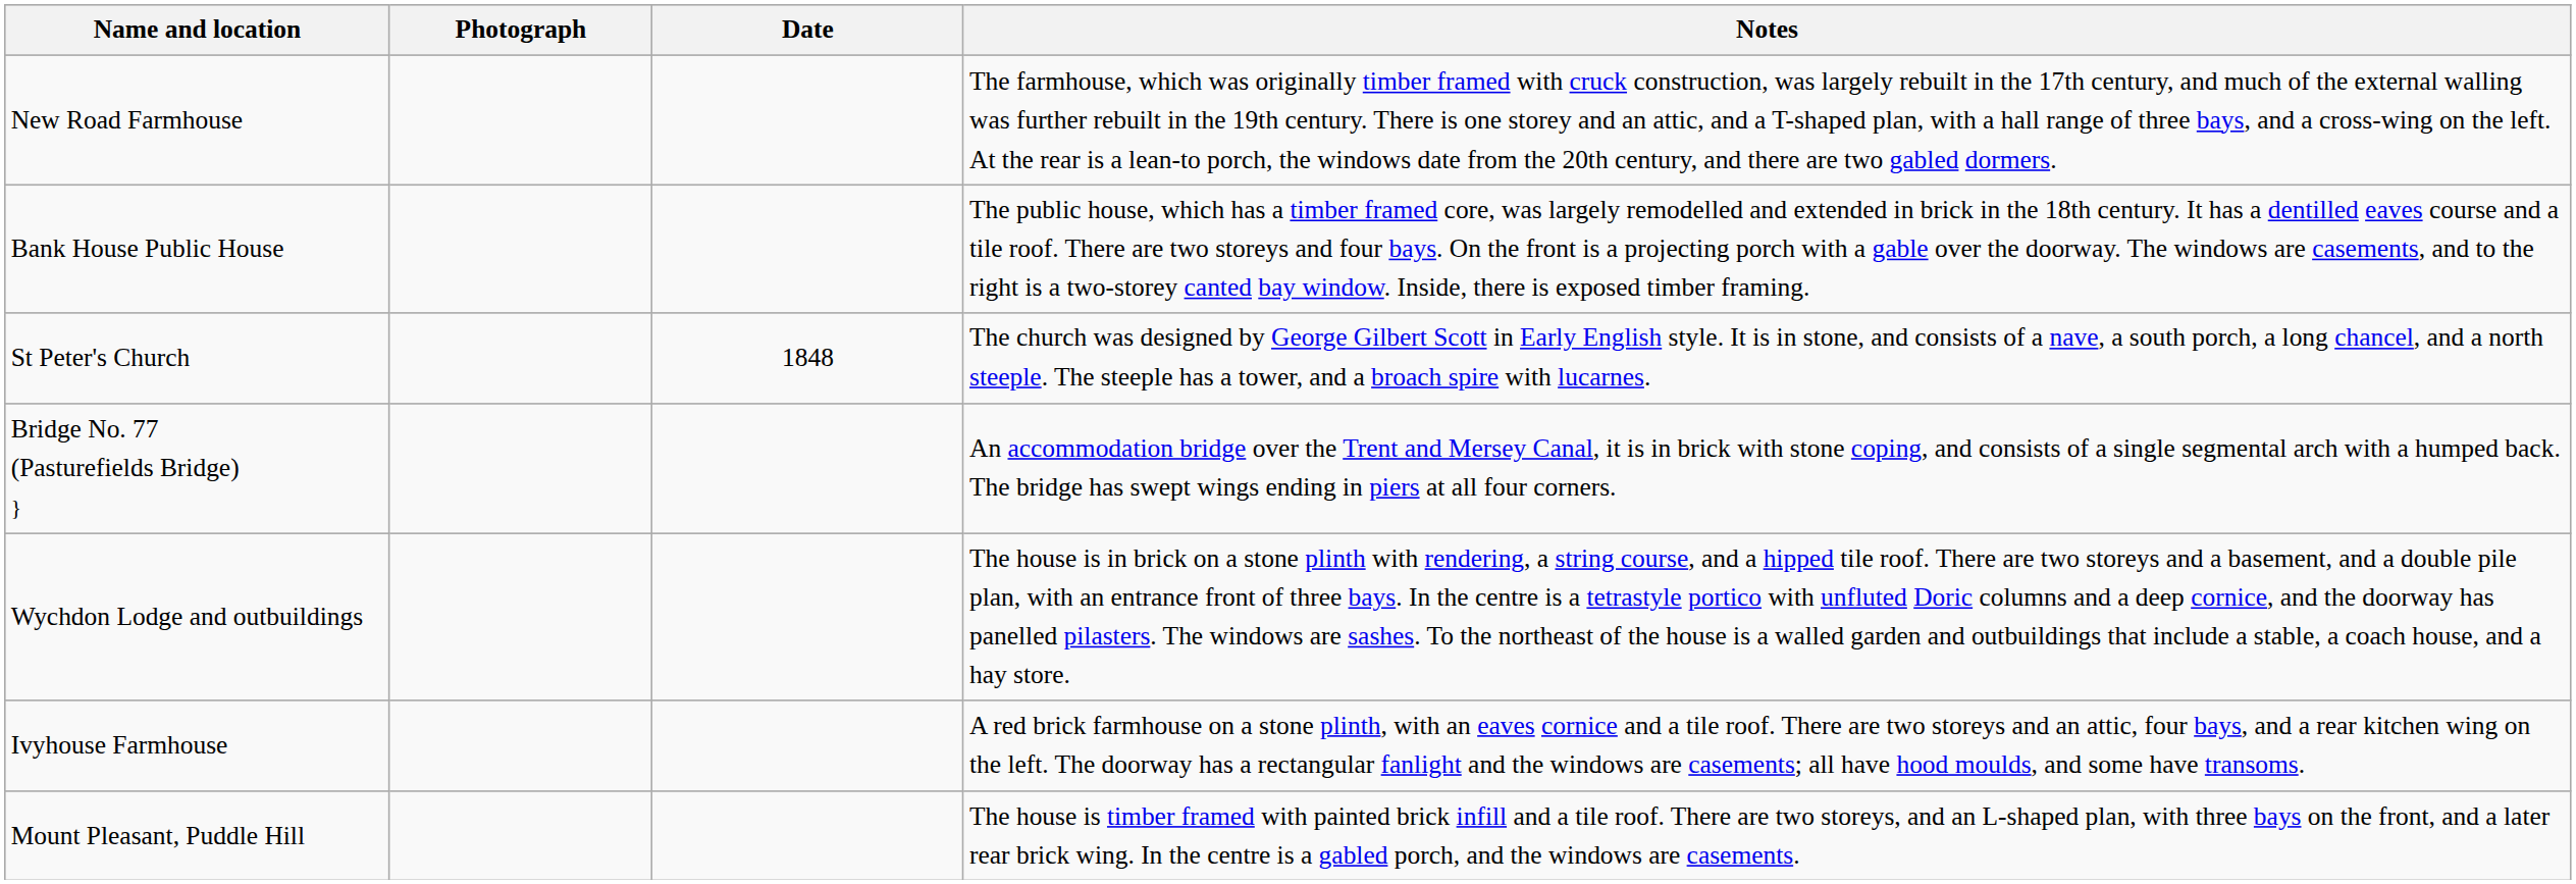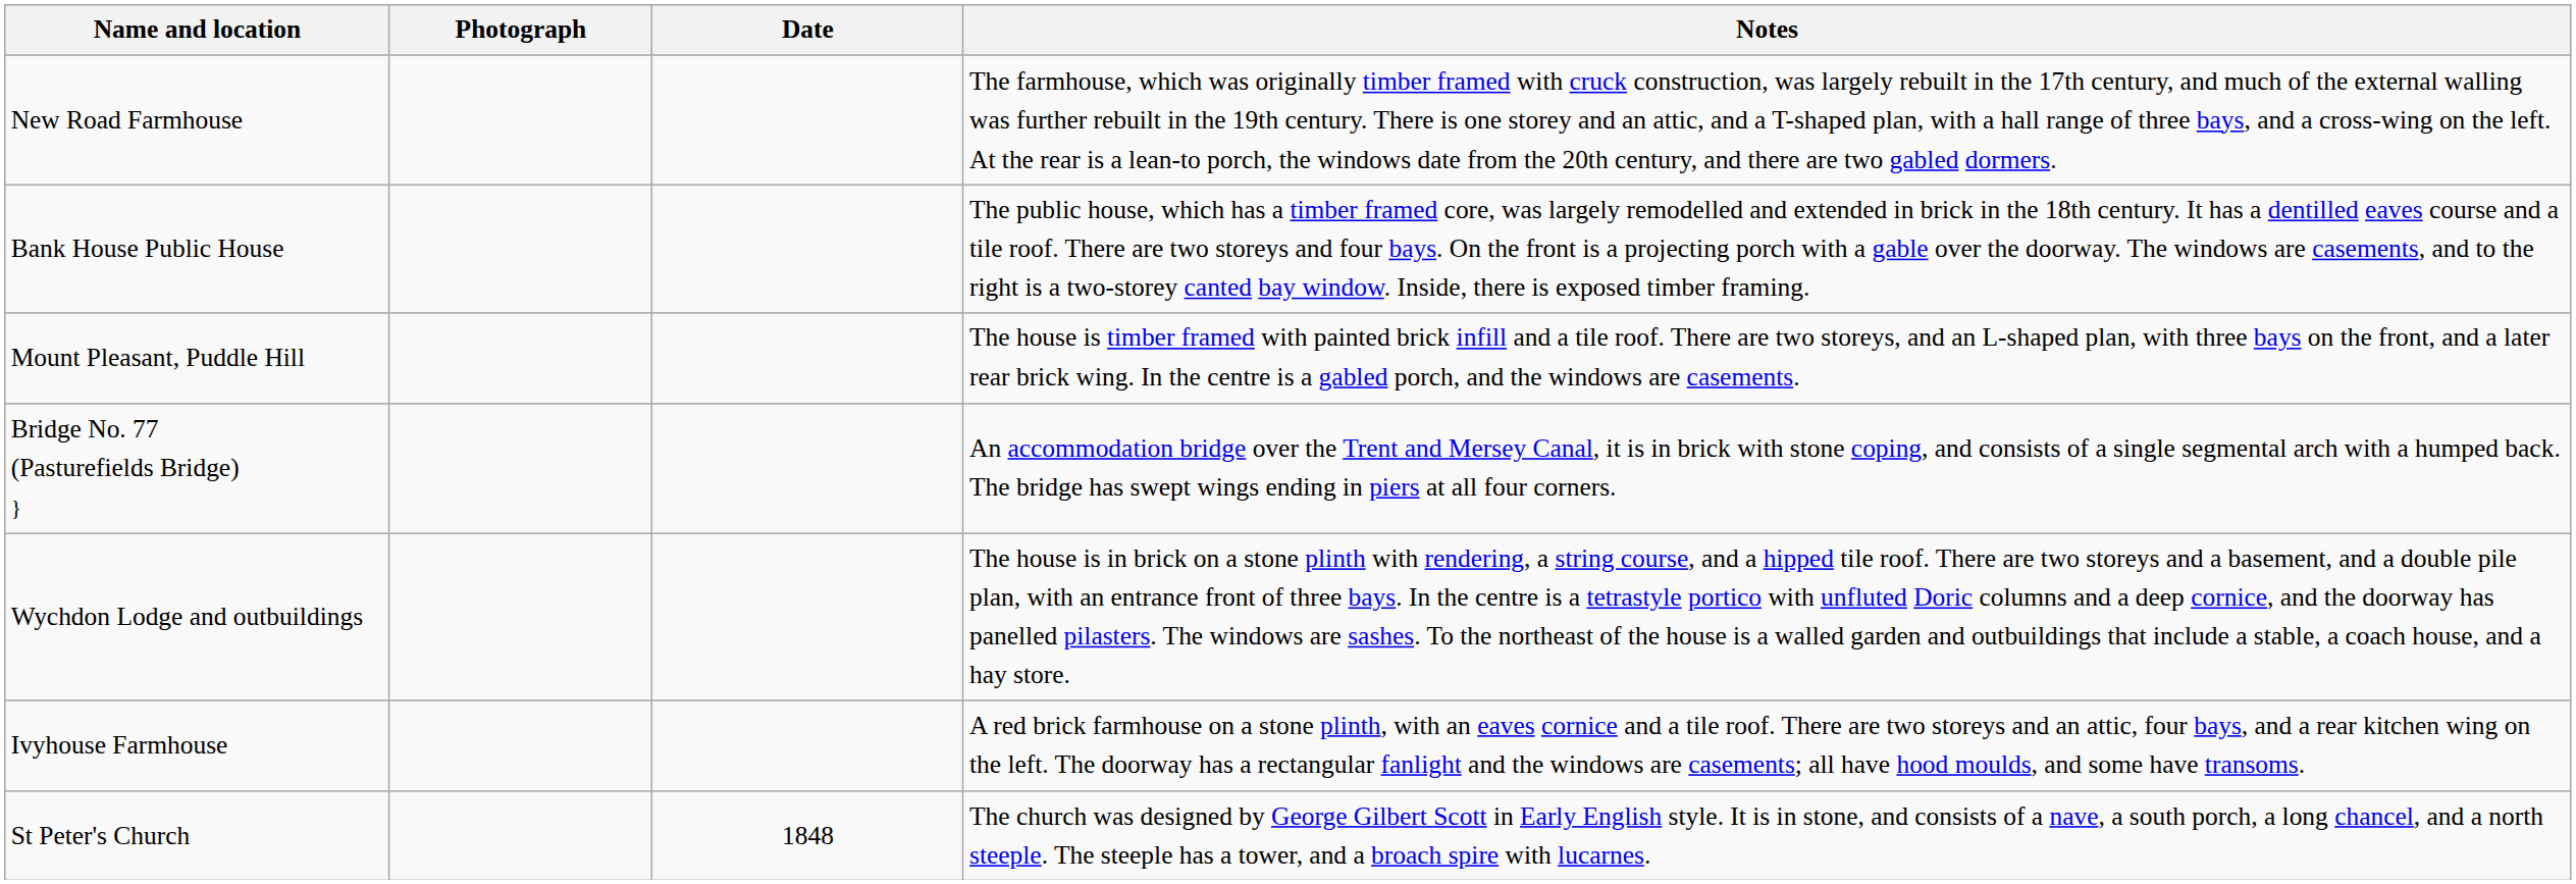rows swapped: Mount Pleasant, Puddle Hill <-> St Peter's Church
